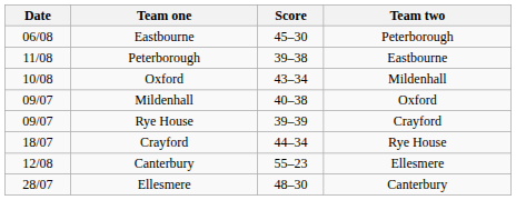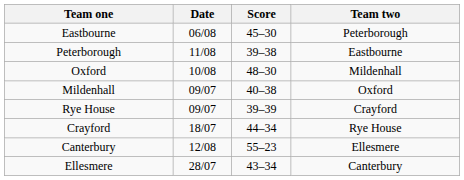columns swapped: Date <-> Team one
row 4 | Score: 43–34 -> 48–30
row 9 | Score: 48–30 -> 43–34
